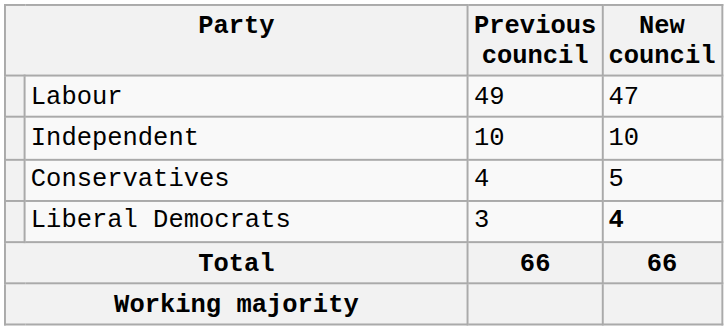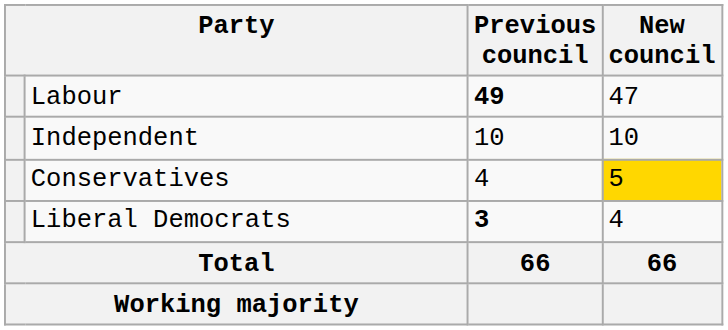Labour | Previous council: normal -> bold
Conservatives | New council: no background -> gold background
Liberal Democrats | Previous council: normal -> bold
Liberal Democrats | New council: bold -> normal
